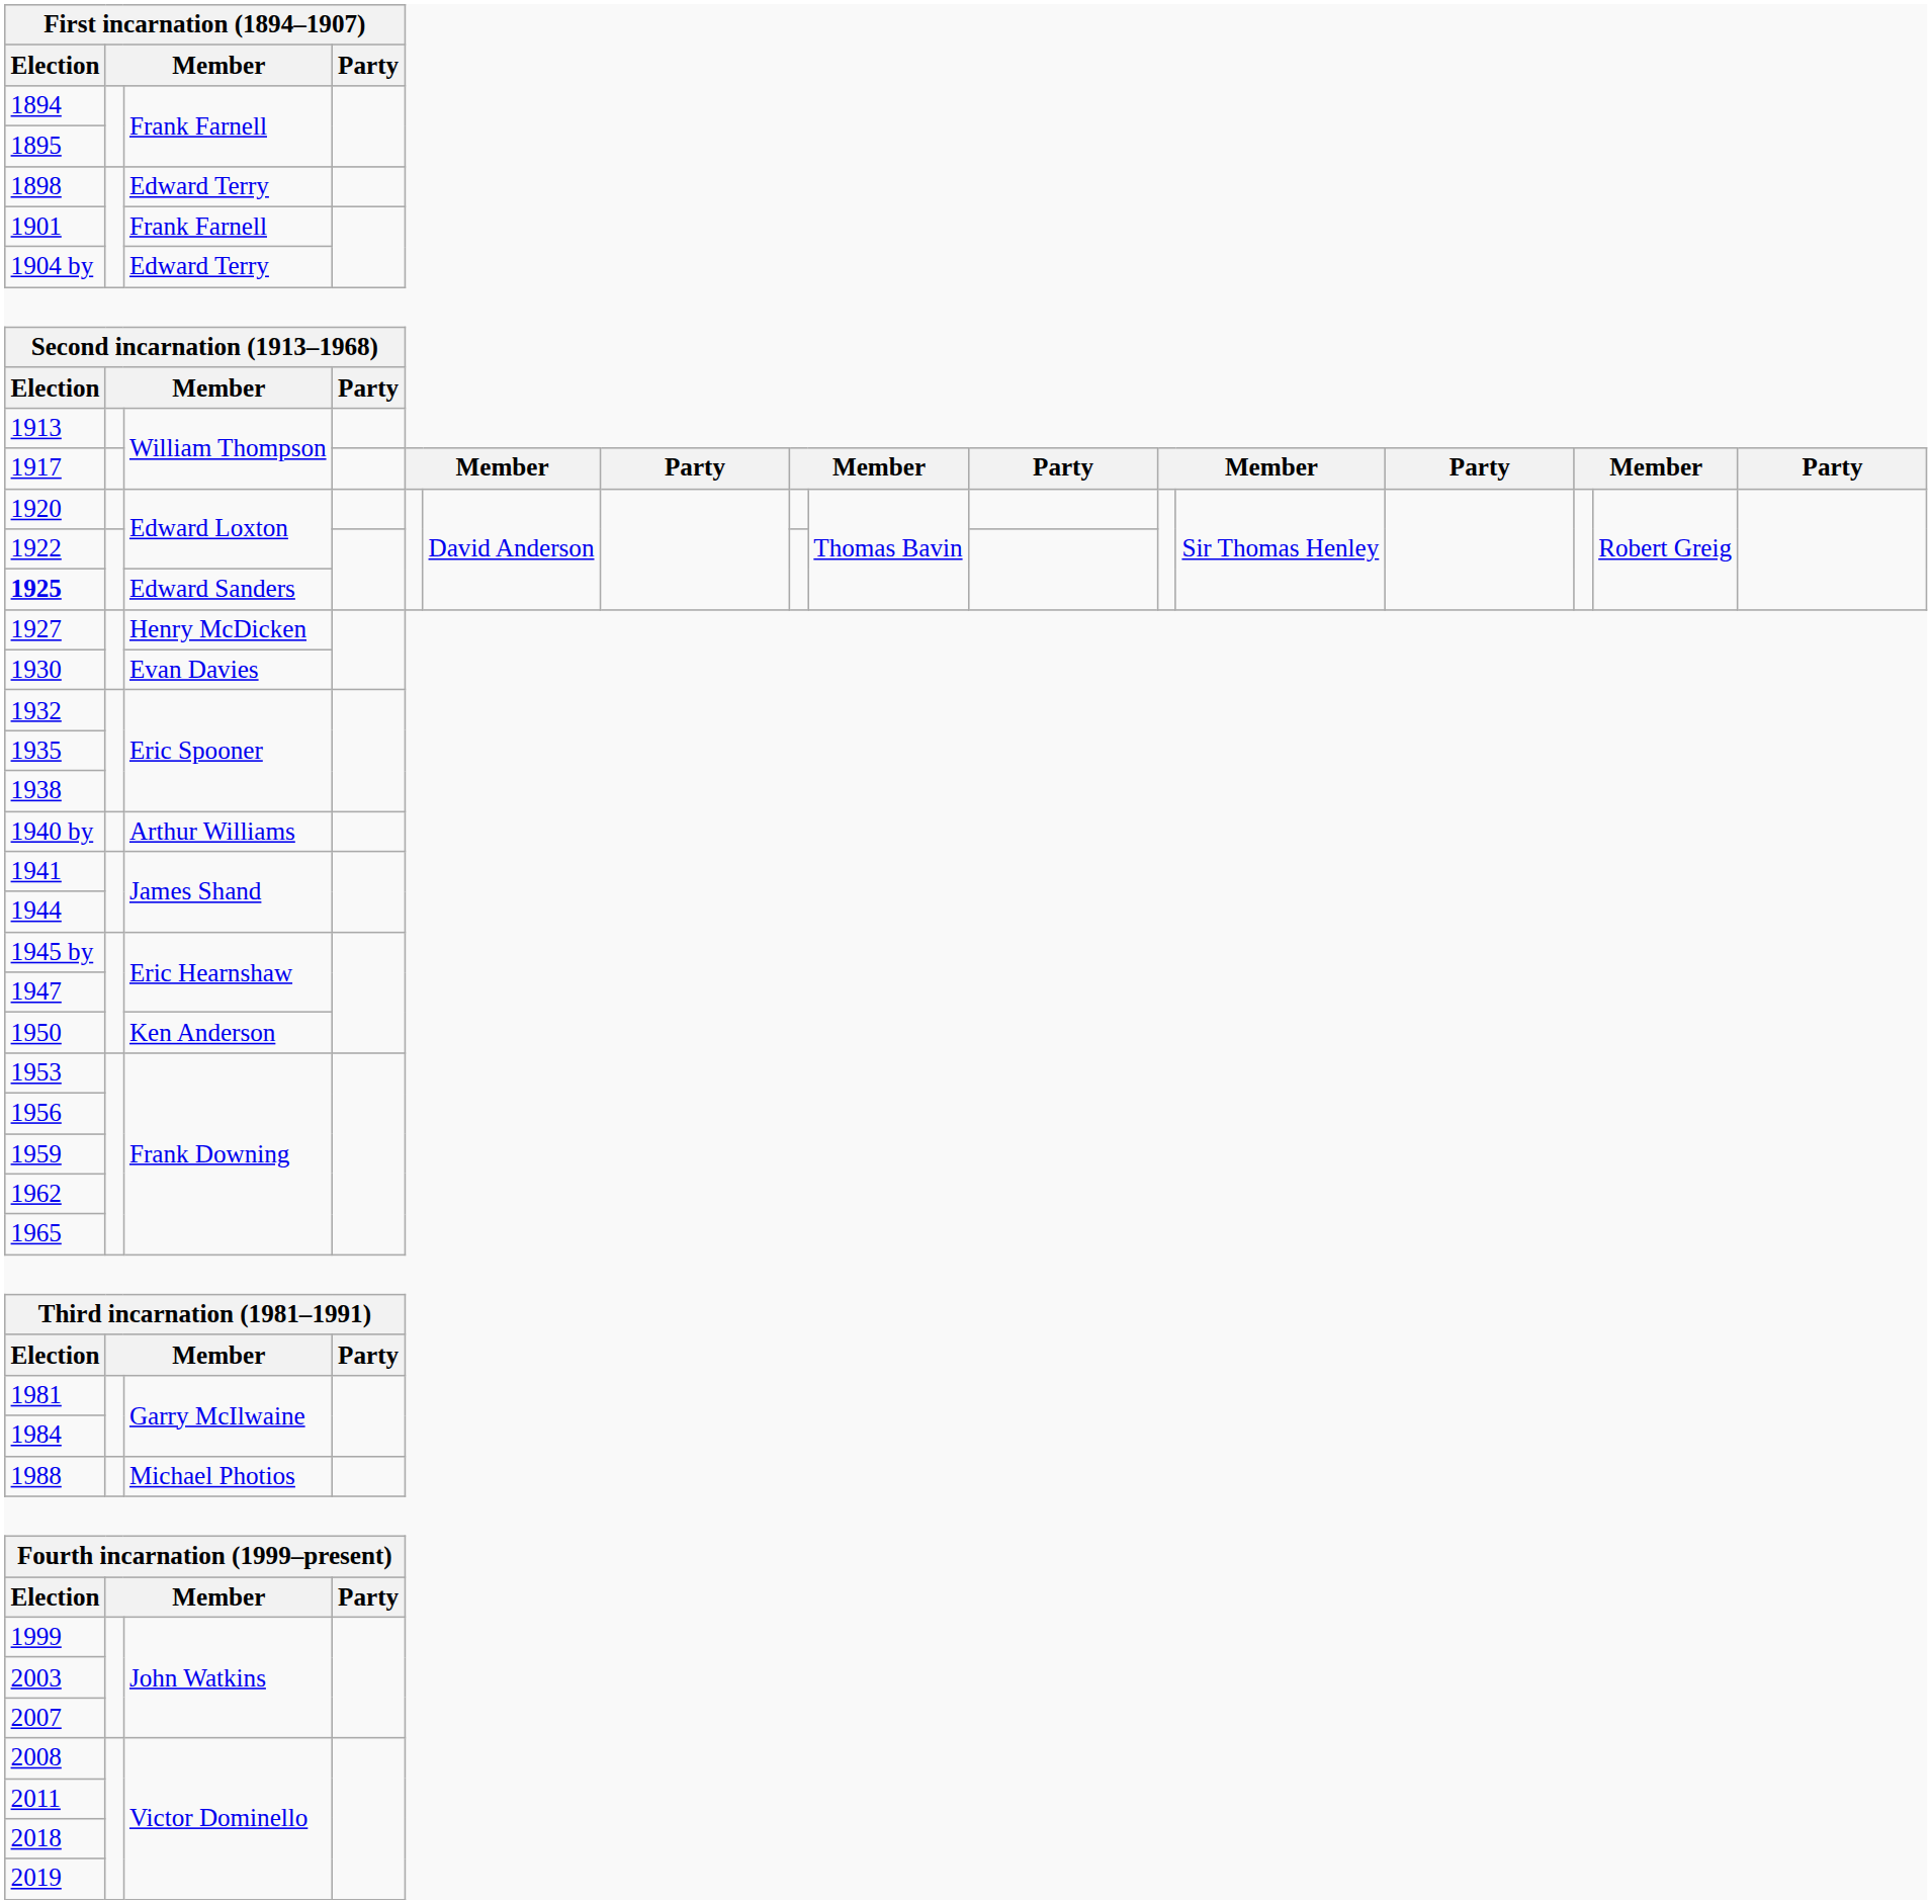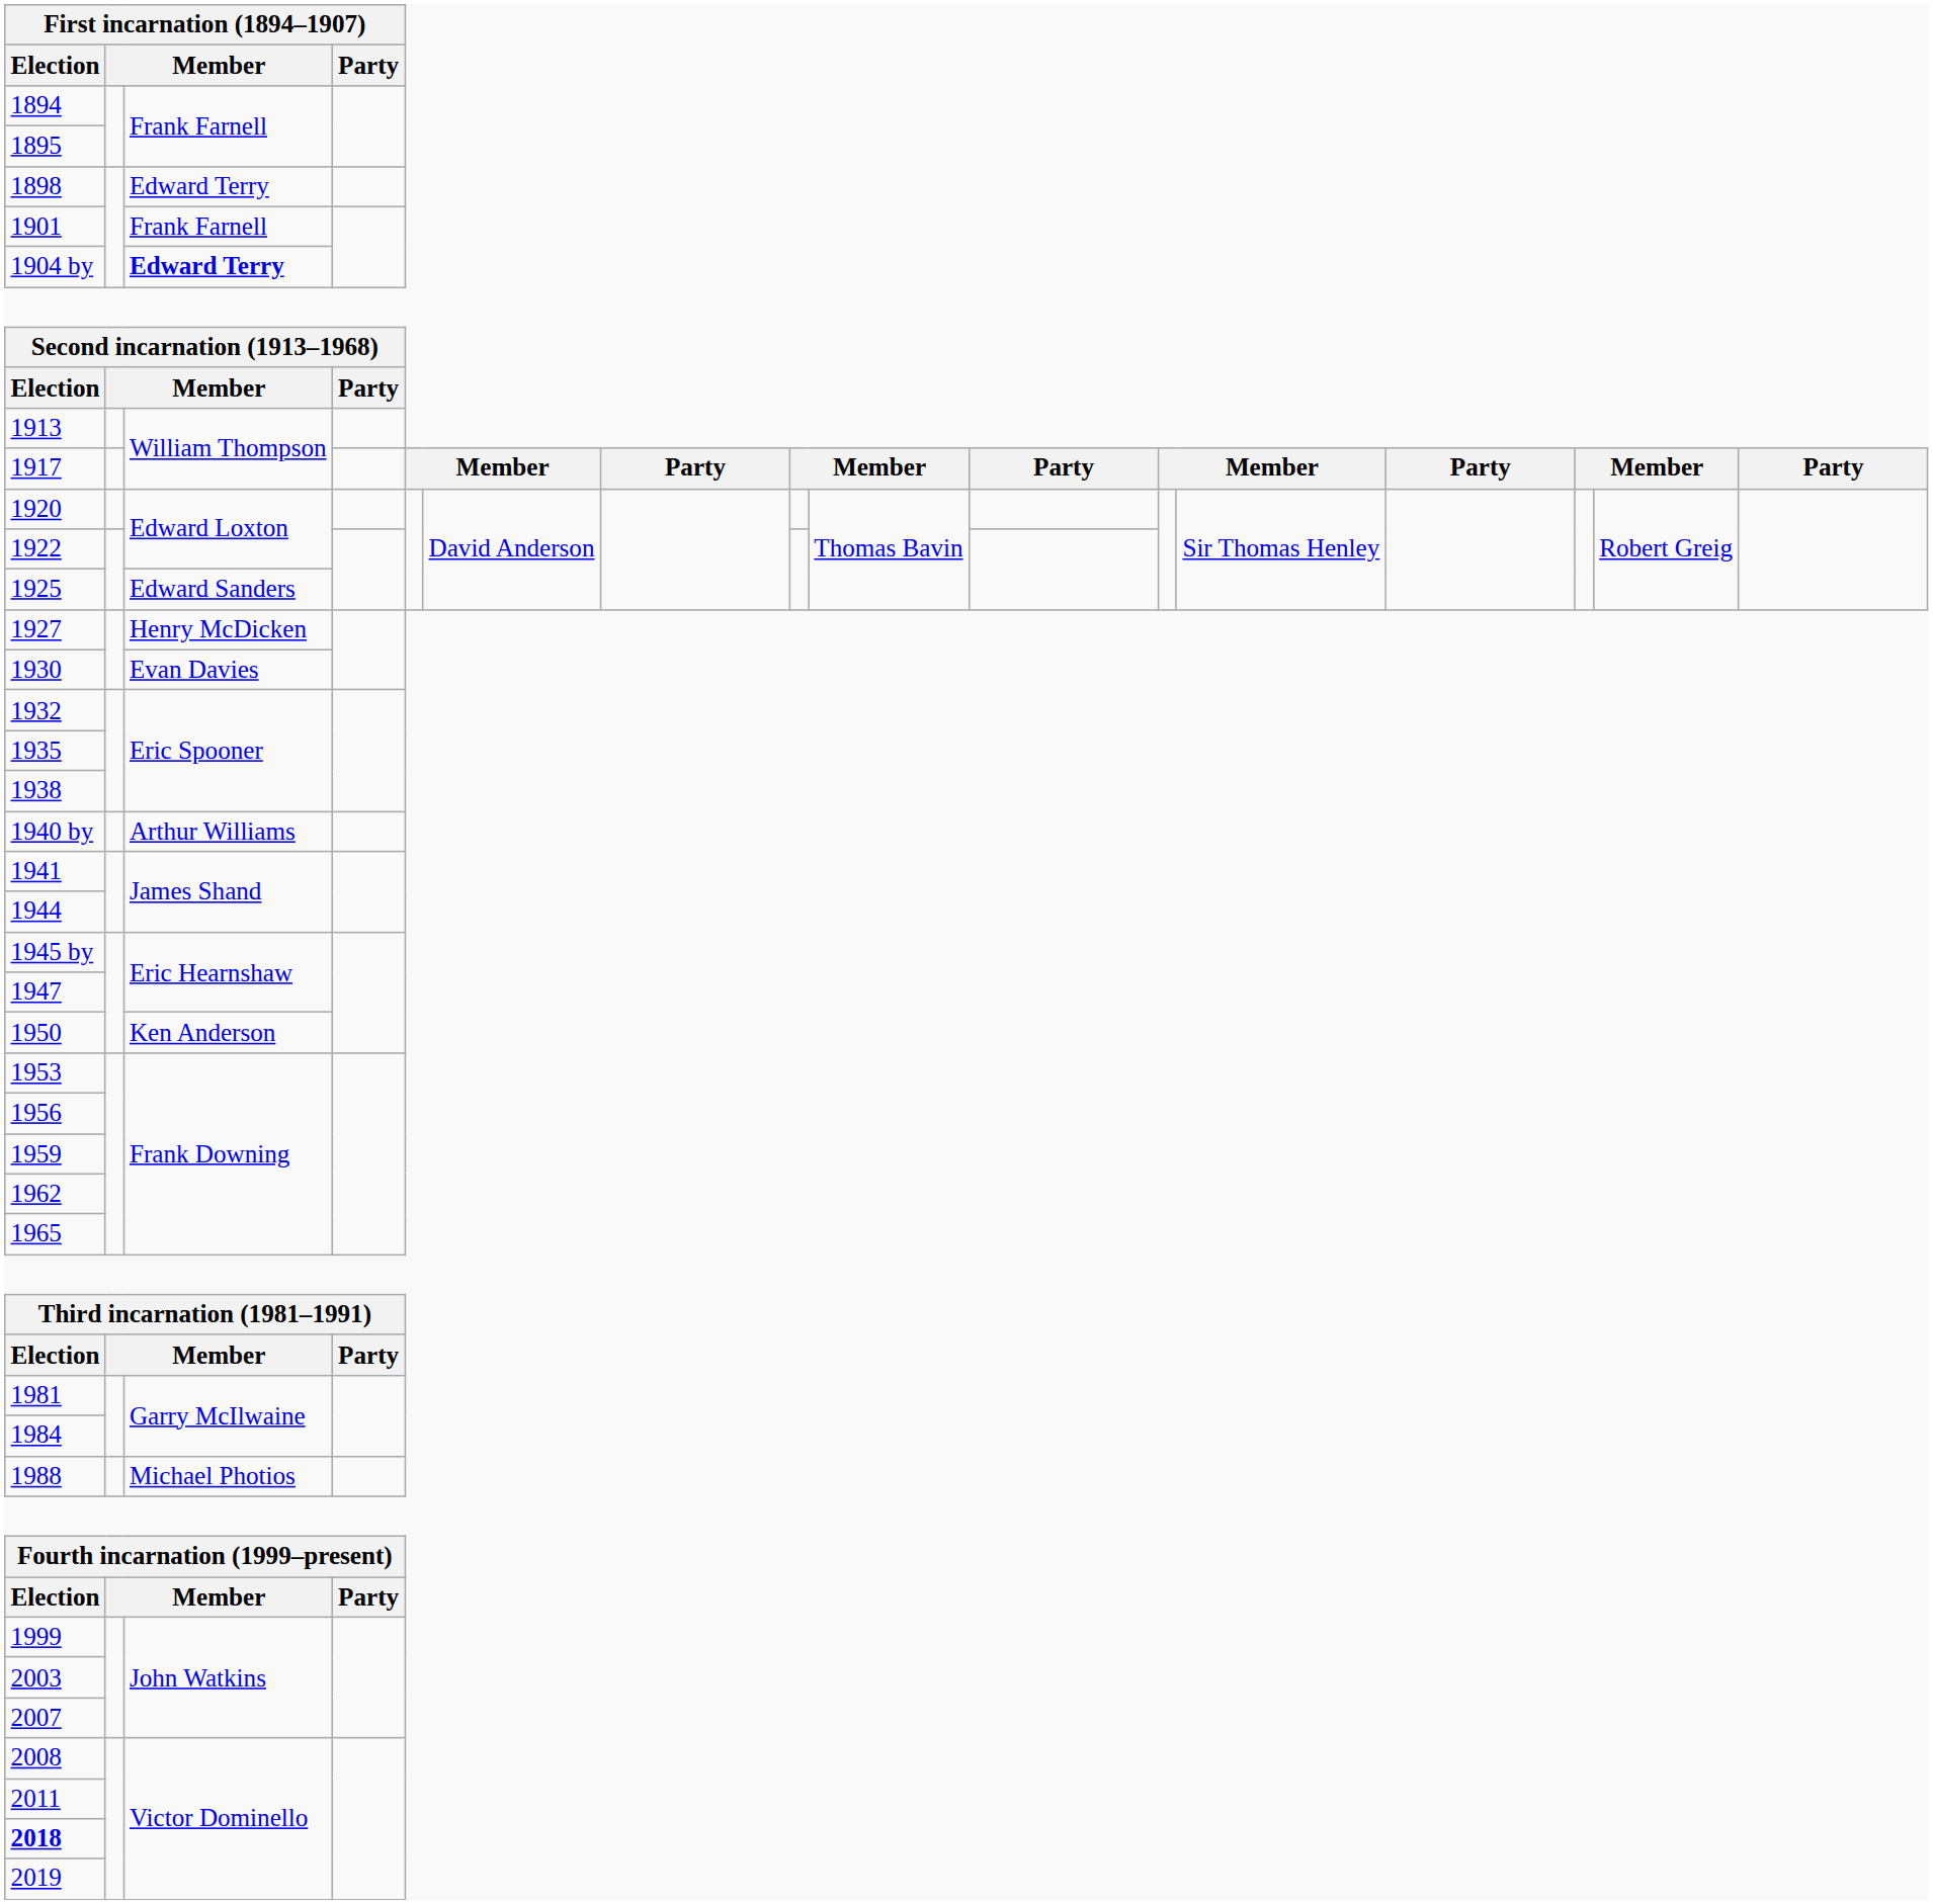1904 by | column 3: normal -> bold
1925 | First incarnation (1894–1907) / Election: bold -> normal
2018 | First incarnation (1894–1907) / Election: normal -> bold
